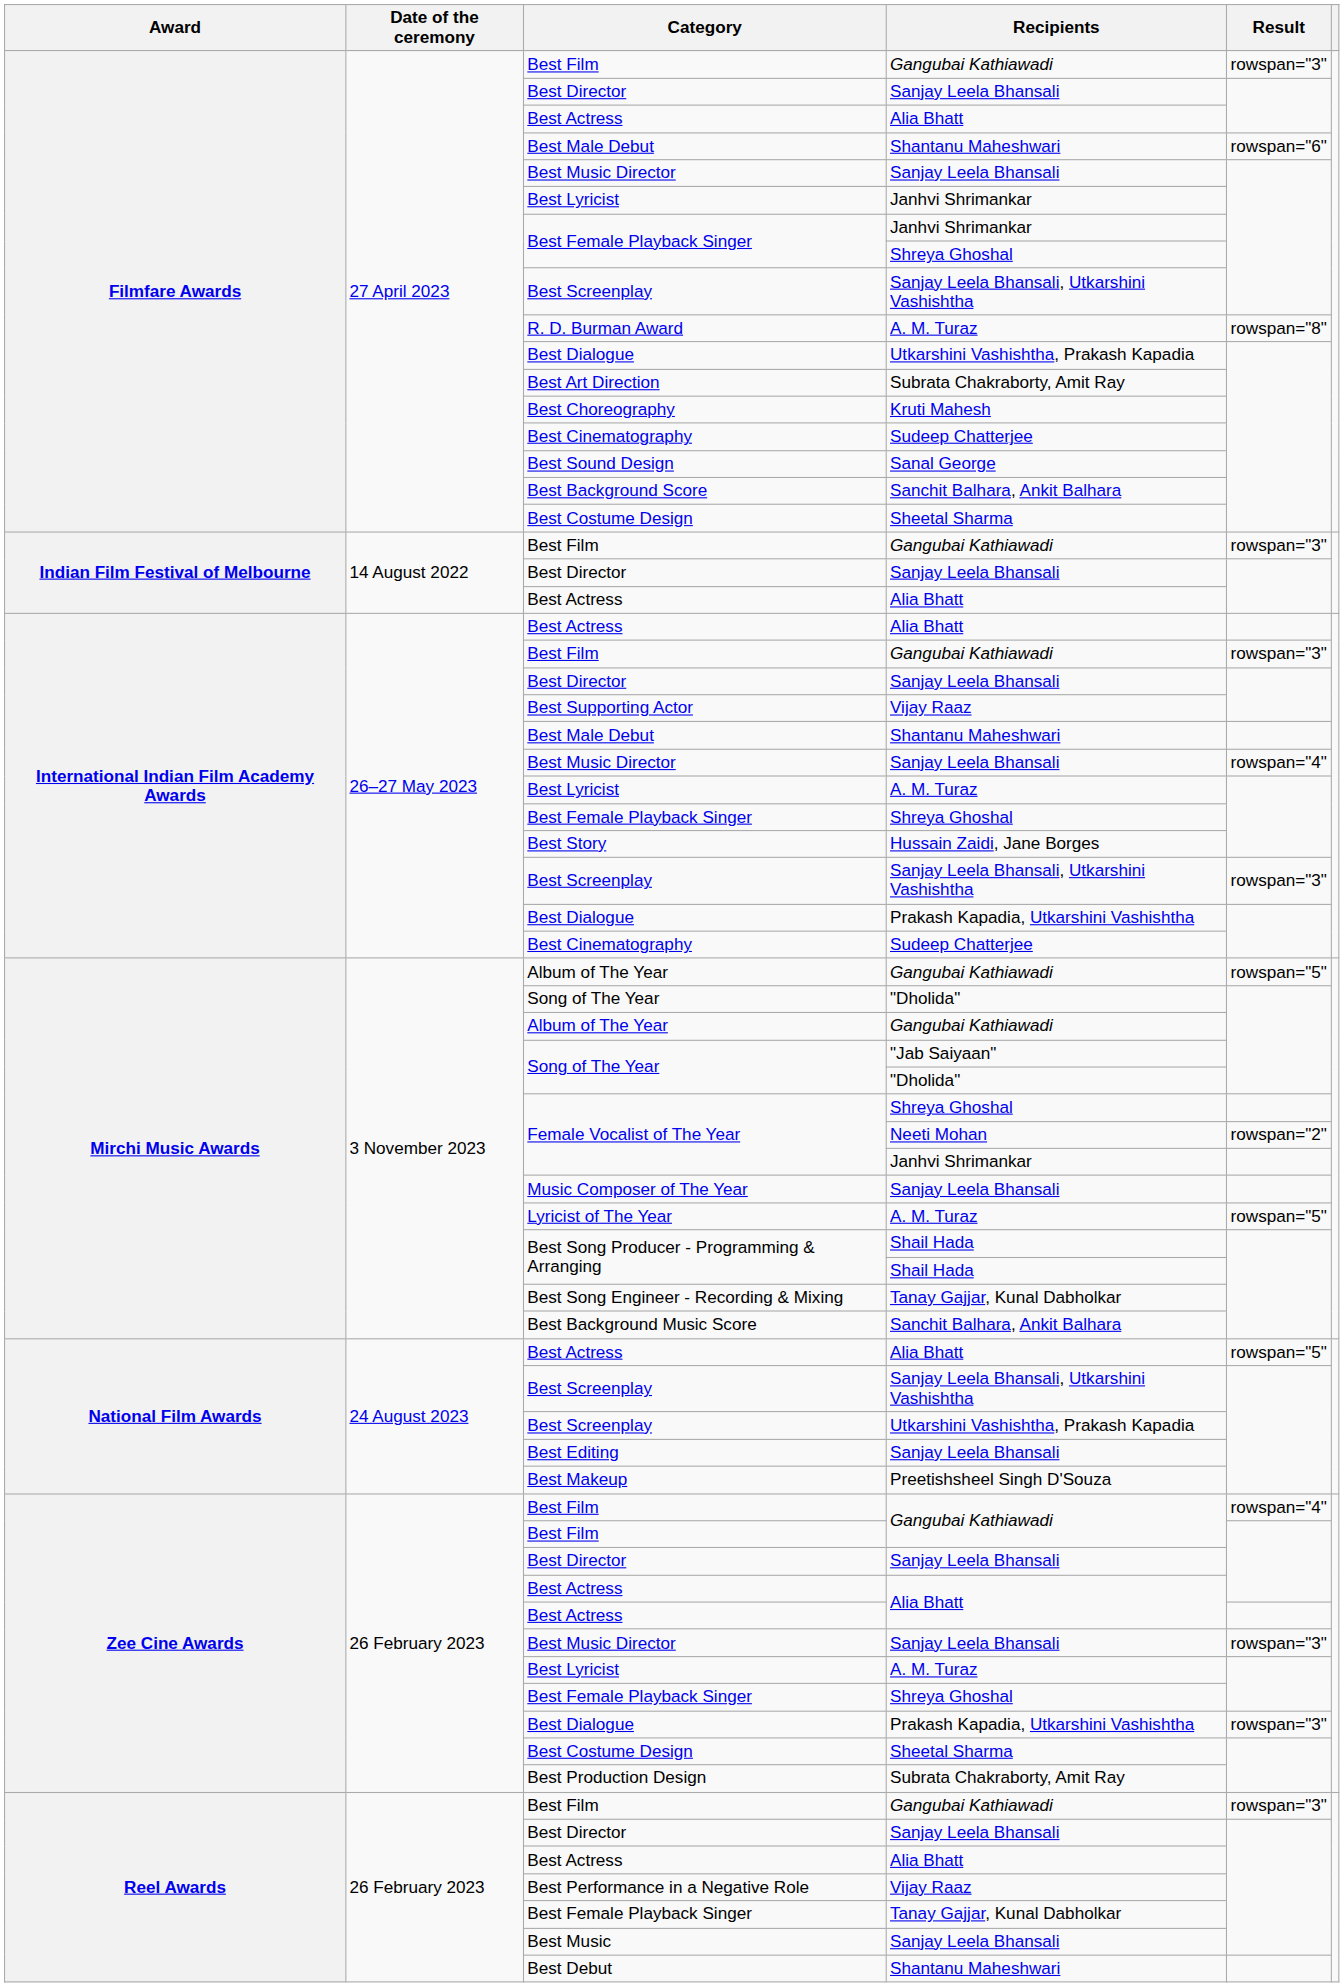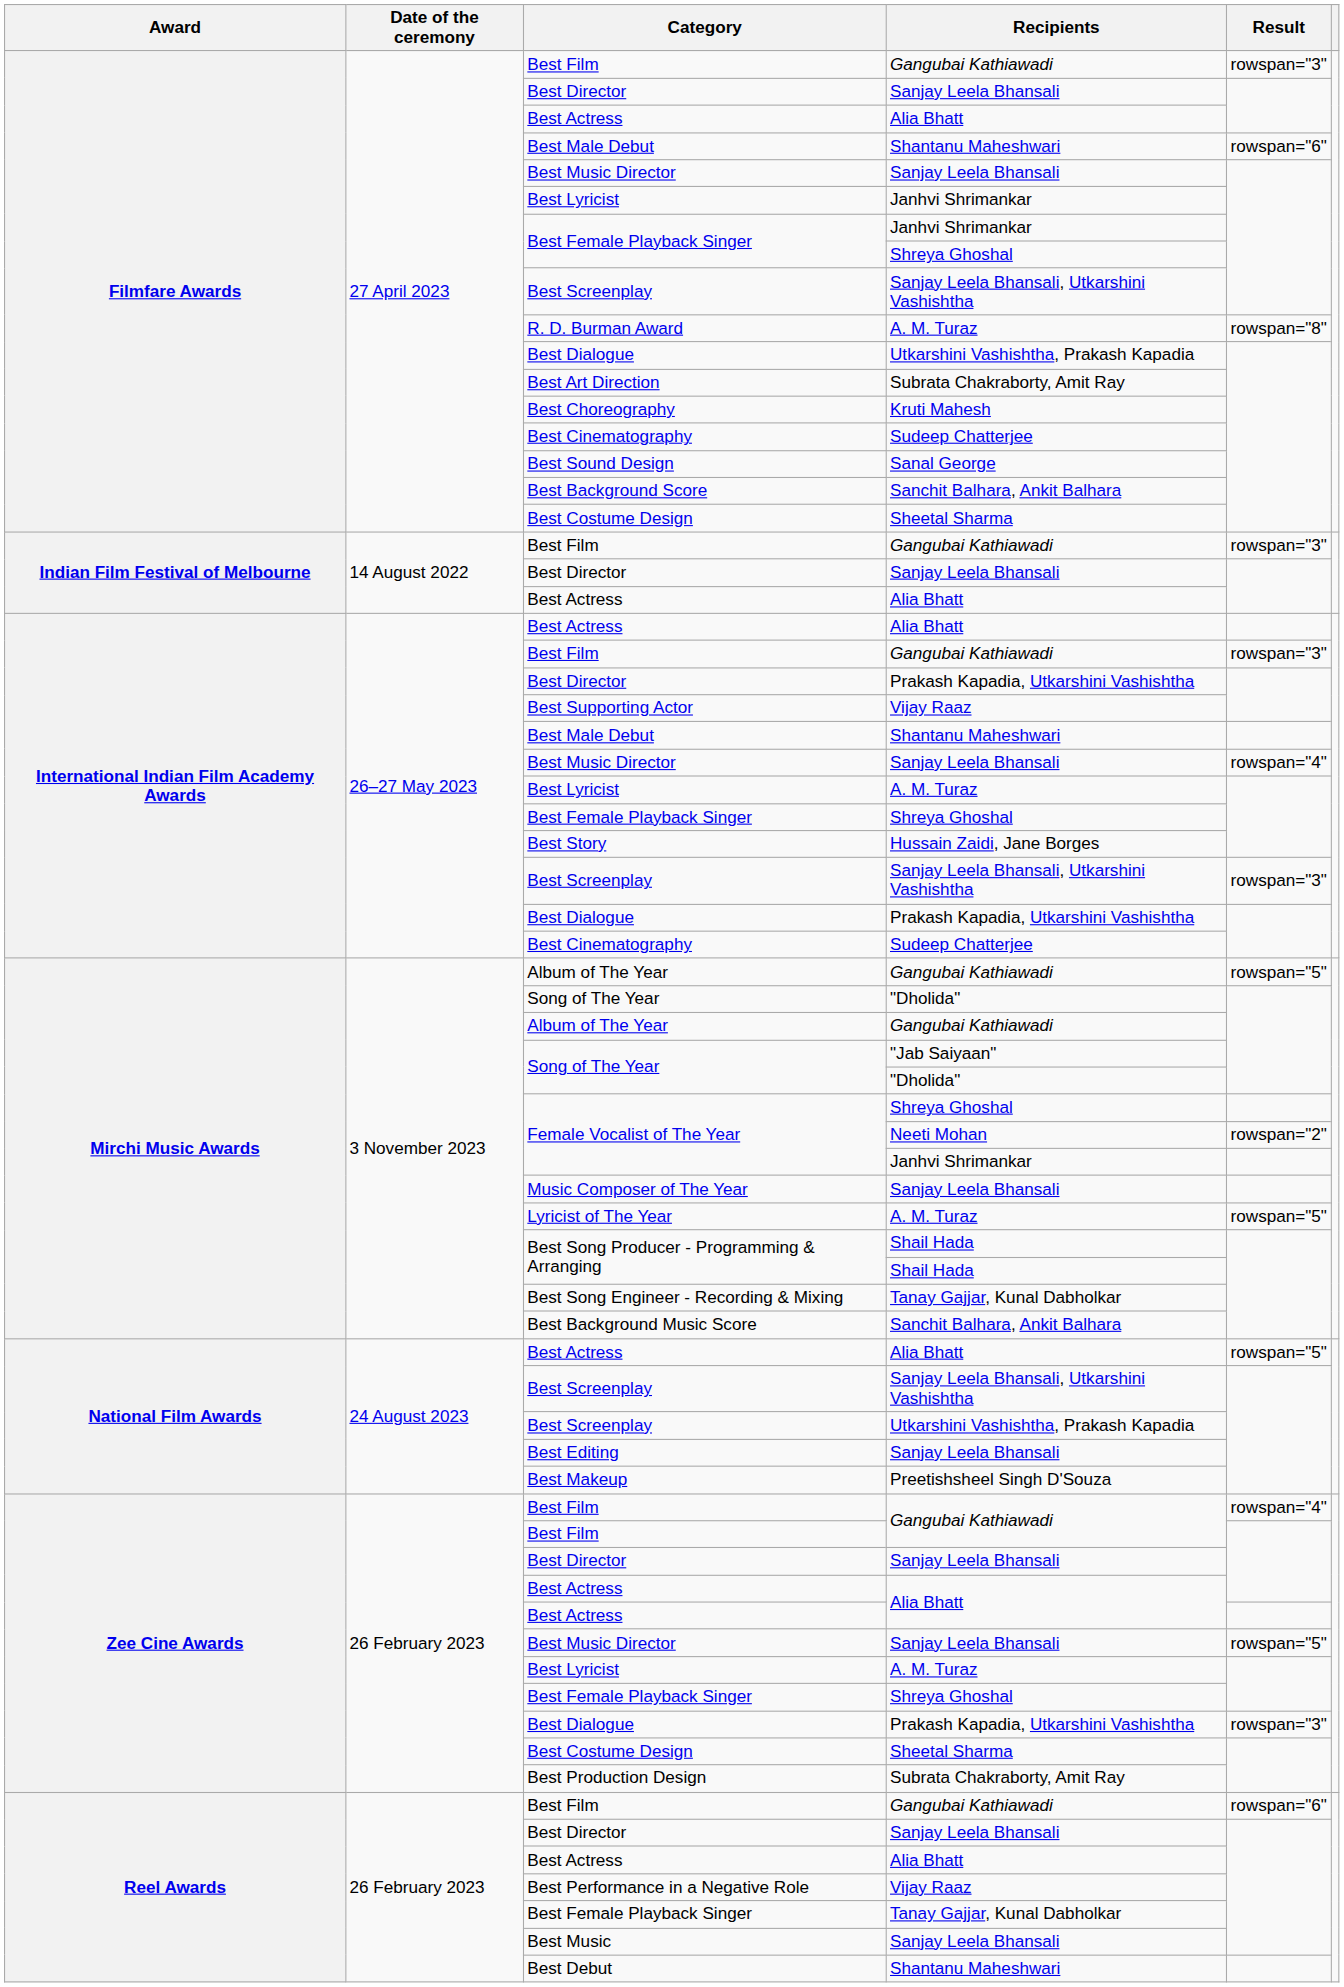International Indian Film Academy Awards / Best Director | Recipients: Sanjay Leela Bhansali -> Prakash Kapadia, Utkarshini Vashishtha
Zee Cine Awards / Best Music Director | Result: rowspan="3" -> rowspan="5"
Reel Awards / Best Film | Result: rowspan="3" -> rowspan="6"
